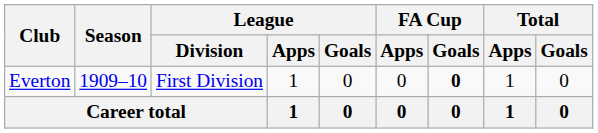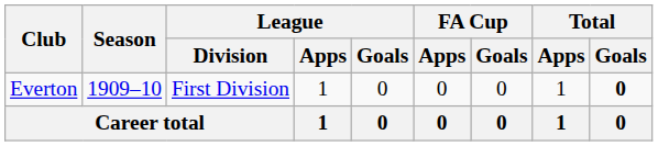Everton | FA Cup / Goals: bold -> normal
Everton | Total / Goals: normal -> bold
